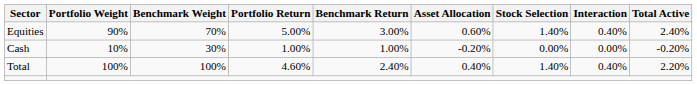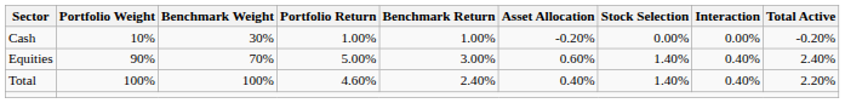rows swapped: Equities <-> Cash
